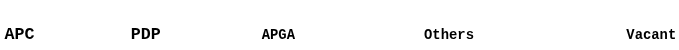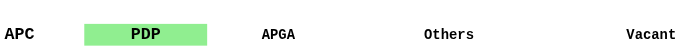APC | column 2: no background -> lightgreen background
